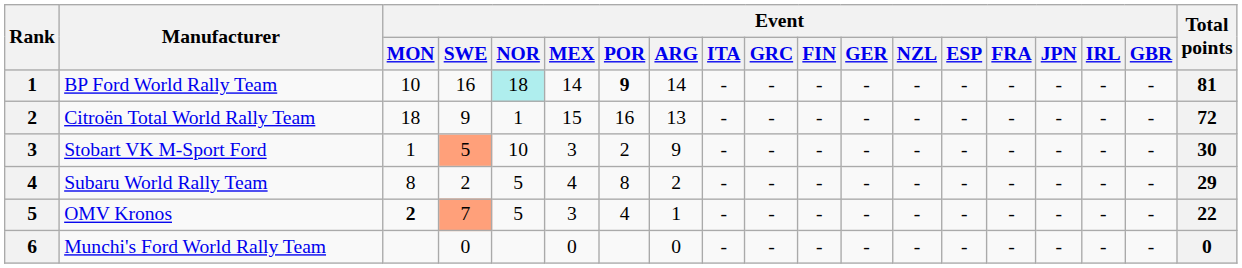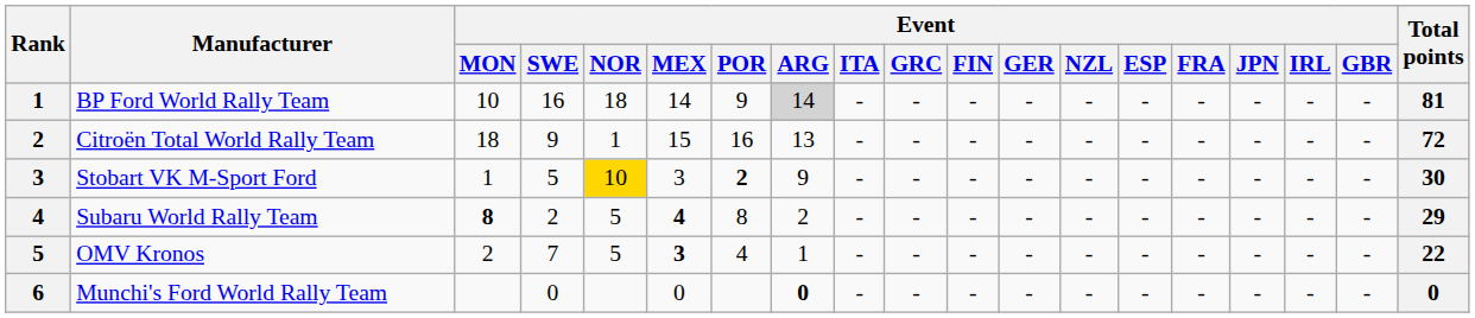BP Ford World Rally Team | Event / NOR: paleturquoise background -> no background
BP Ford World Rally Team | Event / POR: bold -> normal
BP Ford World Rally Team | Event / ARG: no background -> lightgrey background
Stobart VK M-Sport Ford | Event / SWE: lightsalmon background -> no background
Stobart VK M-Sport Ford | Event / NOR: no background -> gold background
Stobart VK M-Sport Ford | Event / POR: normal -> bold
Subaru World Rally Team | Event / MON: normal -> bold
Subaru World Rally Team | Event / MEX: normal -> bold
OMV Kronos | Event / MON: bold -> normal
OMV Kronos | Event / SWE: lightsalmon background -> no background
OMV Kronos | Event / MEX: normal -> bold
Munchi's Ford World Rally Team | Event / ARG: normal -> bold
